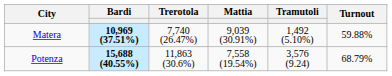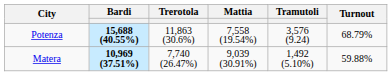rows swapped: Potenza <-> Matera
